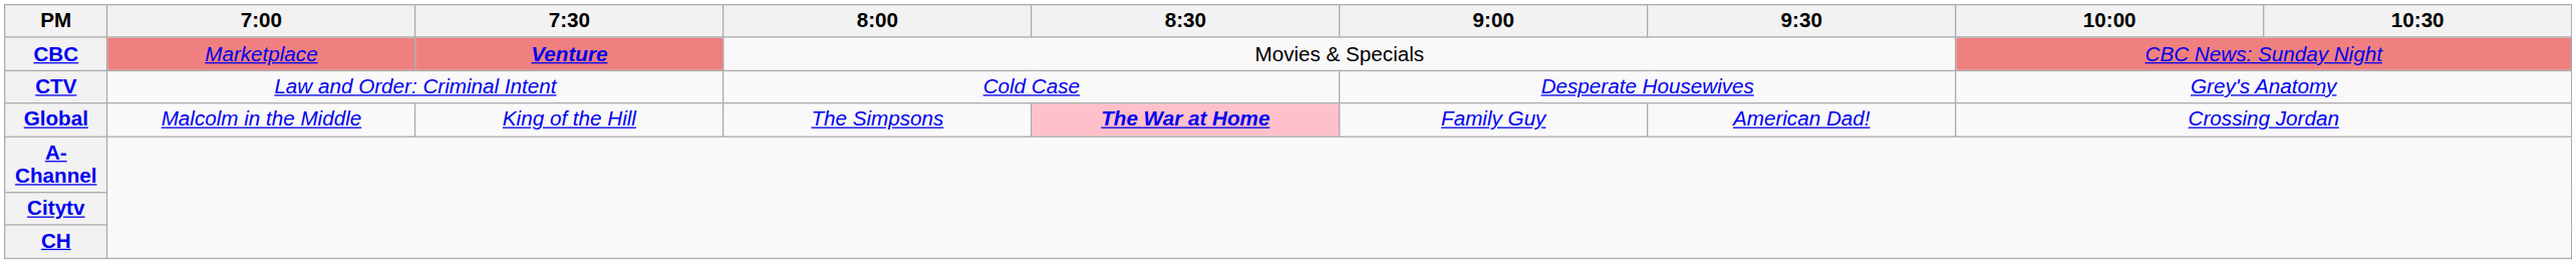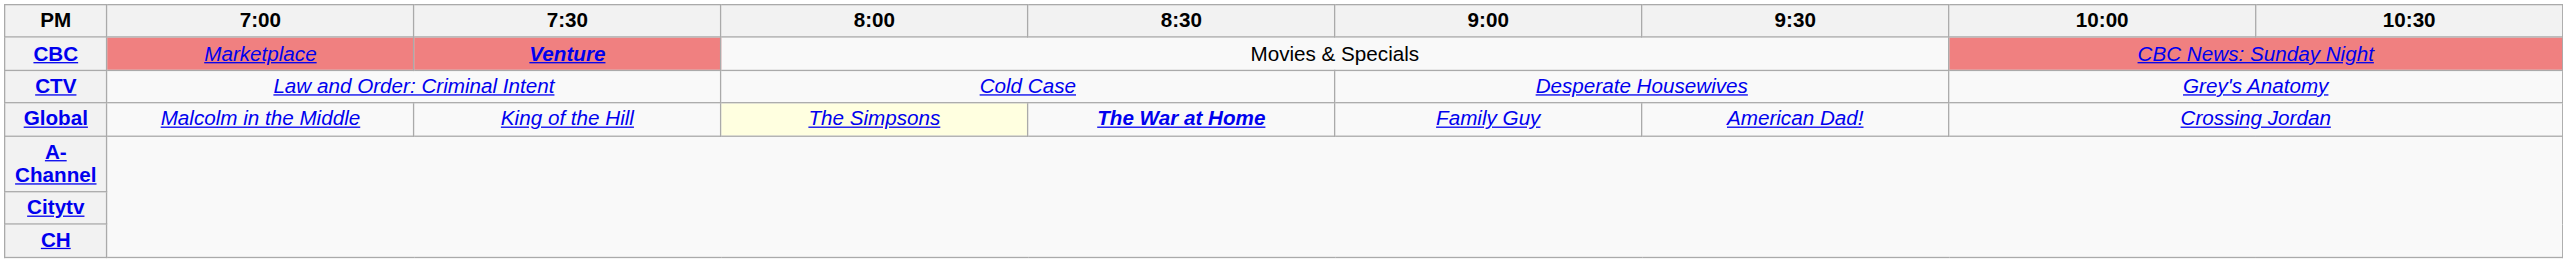Global | 8:00: no background -> lightyellow background
Global | 8:30: pink background -> no background
